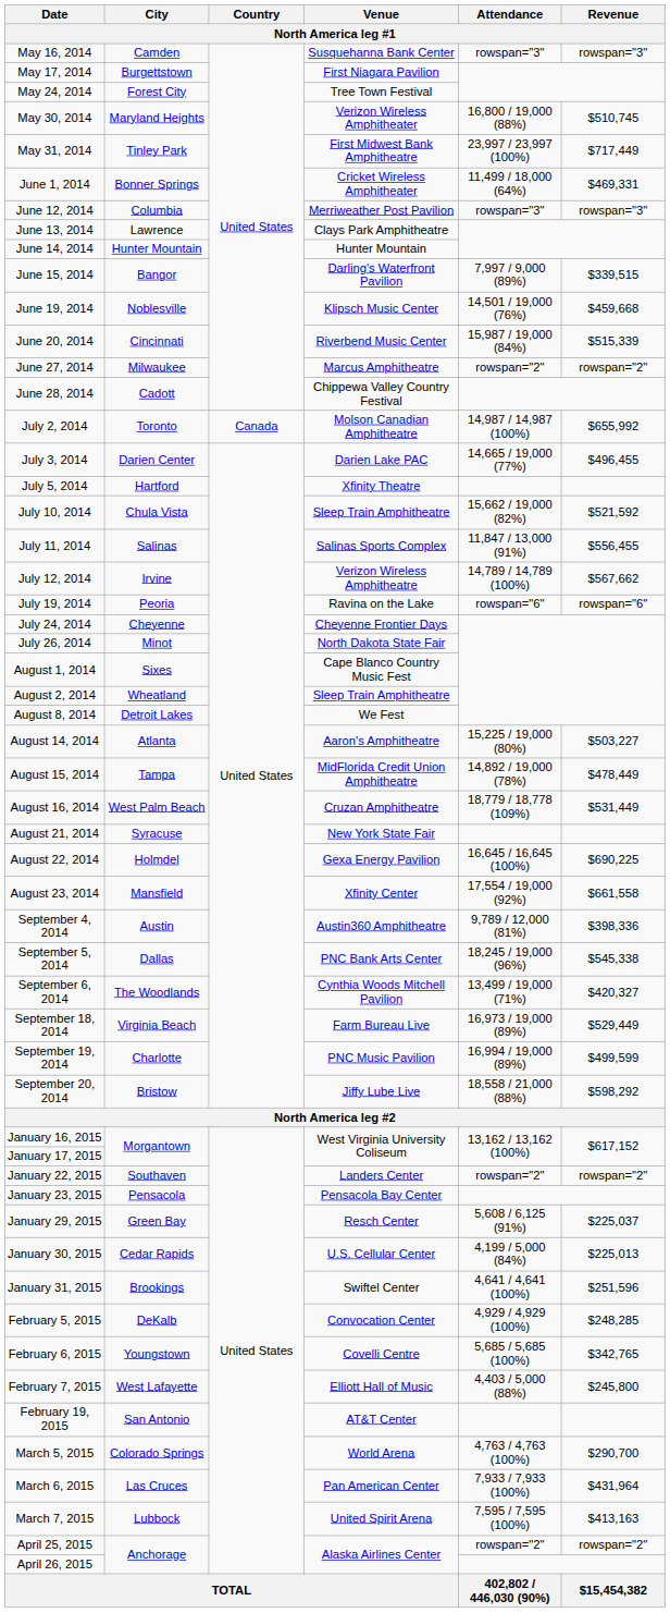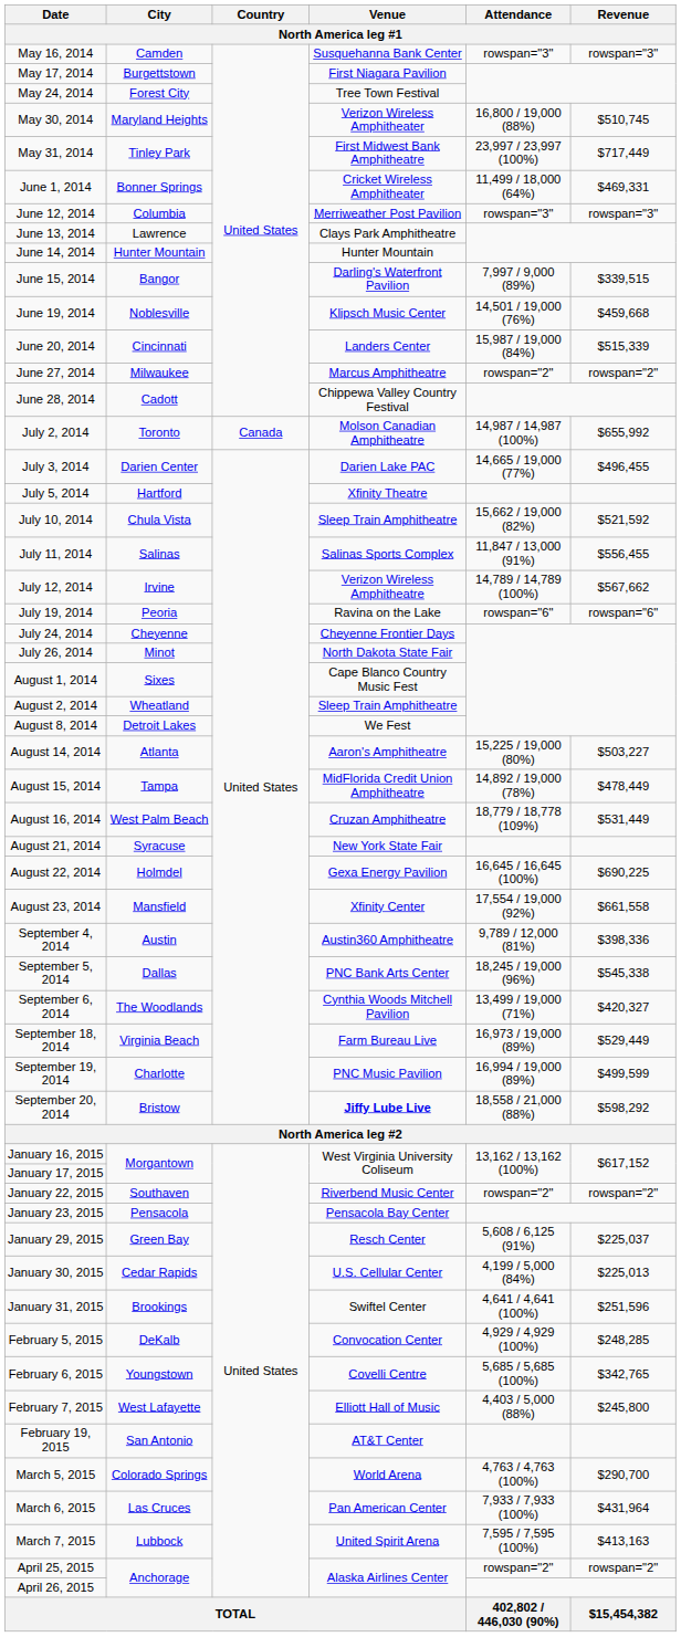June 20, 2014 | Venue: Riverbend Music Center -> Landers Center
September 20, 2014 | Venue: normal -> bold
January 22, 2015 | Venue: Landers Center -> Riverbend Music Center
